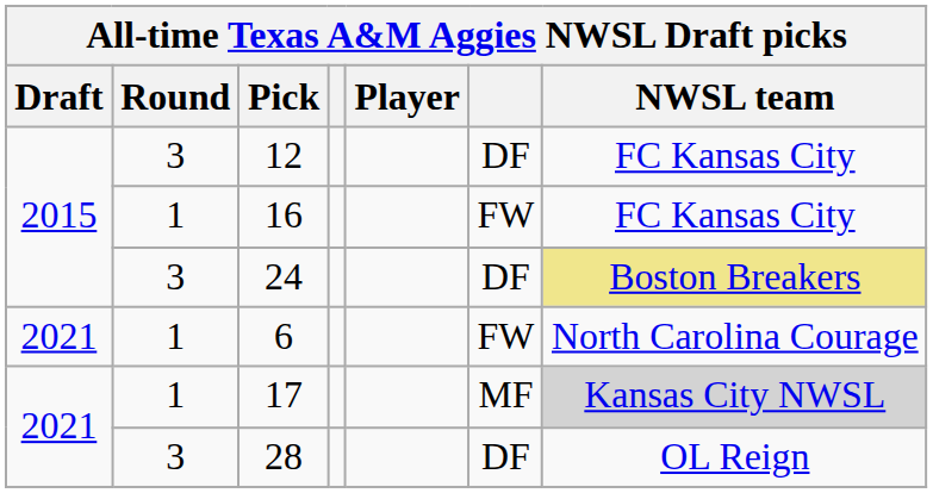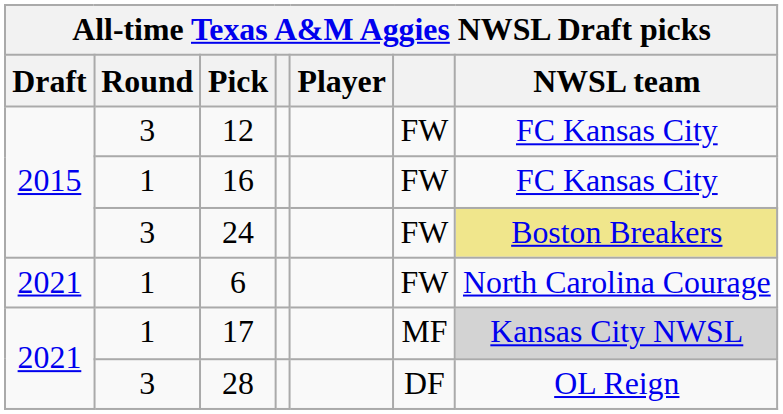12 | column 6: DF -> FW
24 | column 6: DF -> FW
